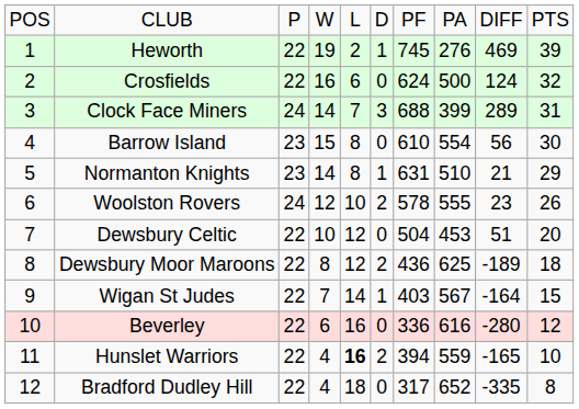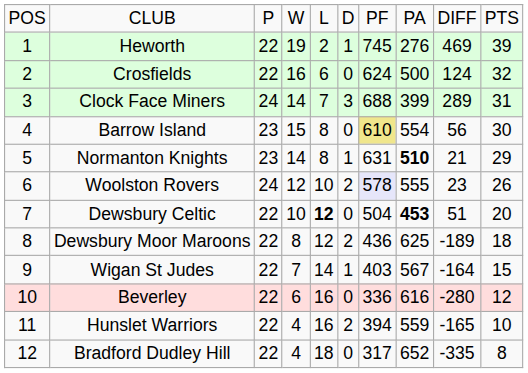Barrow Island | column 7: no background -> khaki background
Normanton Knights | column 8: normal -> bold
Woolston Rovers | column 7: no background -> lavender background
Dewsbury Celtic | column 5: normal -> bold
Dewsbury Celtic | column 8: normal -> bold
Hunslet Warriors | column 5: bold -> normal
